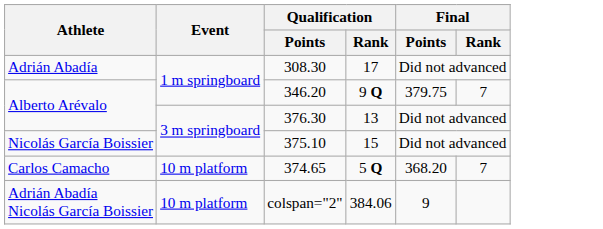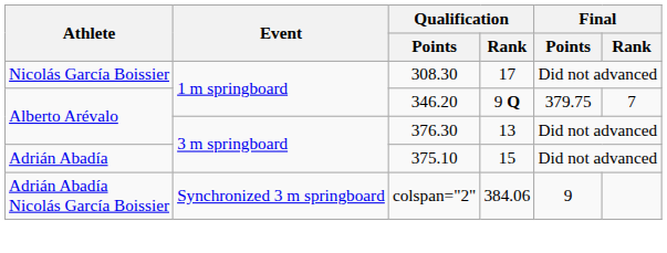308.30 | Athlete: Adrián Abadía -> Nicolás García Boissier
375.10 | Athlete: Nicolás García Boissier -> Adrián Abadía
- row: Carlos Camacho | 10 m platform | 374.65 | 5 Q | 368.20 | 7
colspan="2" | Event: 10 m platform -> Synchronized 3 m springboard
